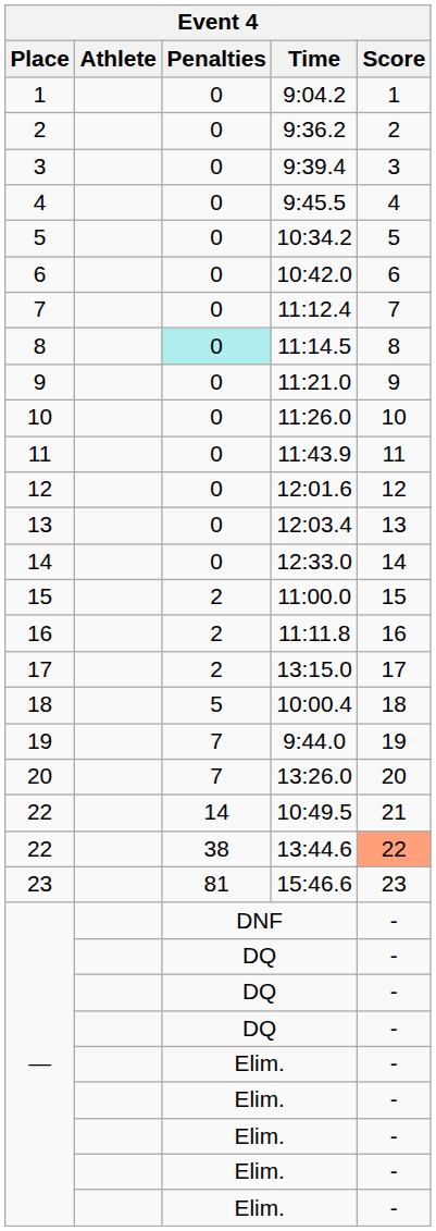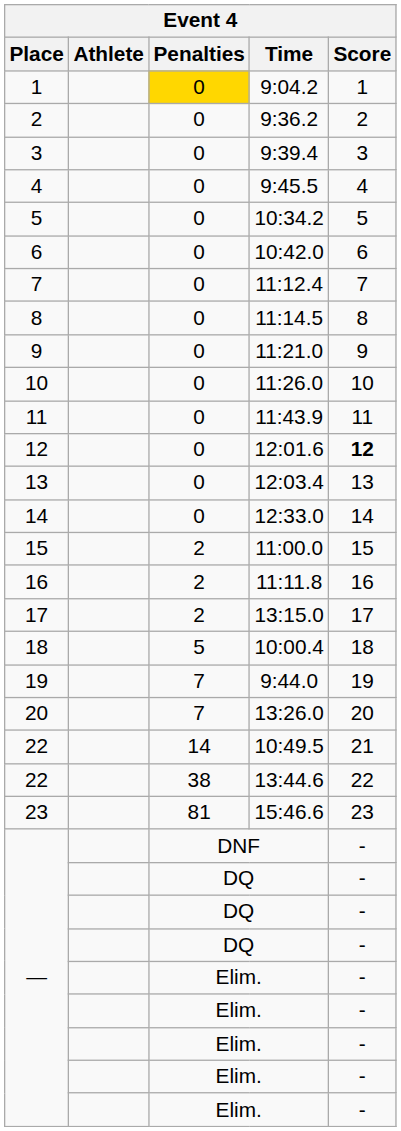9:04.2 | Penalties: no background -> gold background
11:14.5 | Penalties: paleturquoise background -> no background
12:01.6 | Score: normal -> bold
13:44.6 | Score: lightsalmon background -> no background
